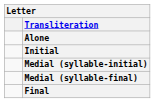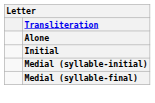- row: Final
